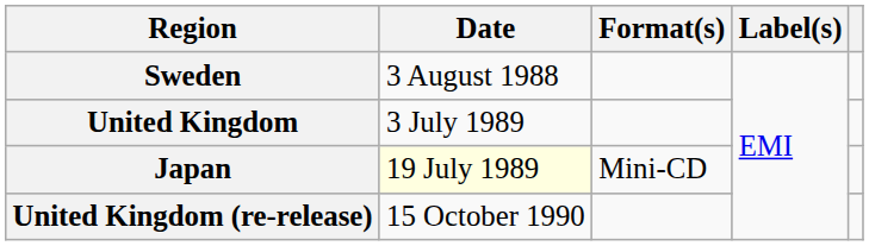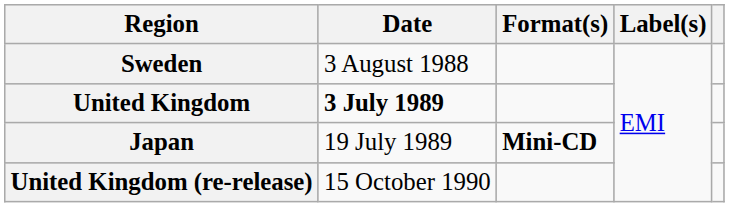United Kingdom | Date: normal -> bold
Japan | Date: lightyellow background -> no background
Japan | Format(s): normal -> bold
